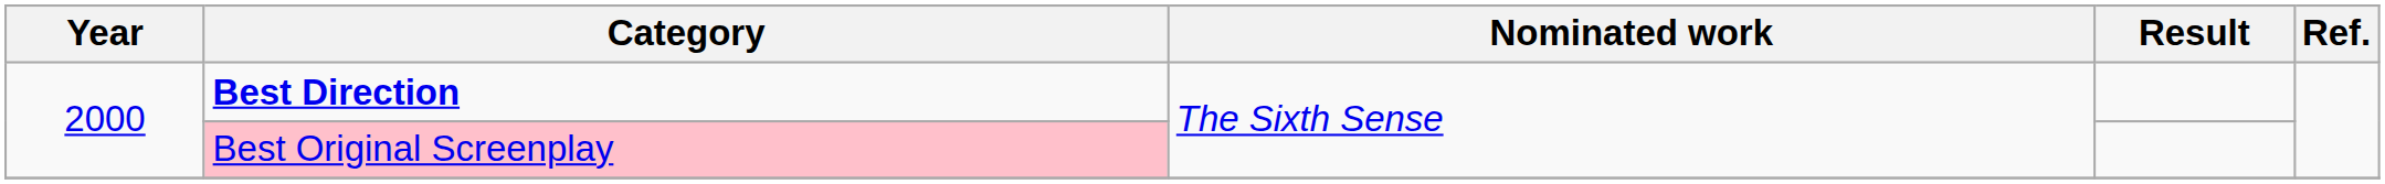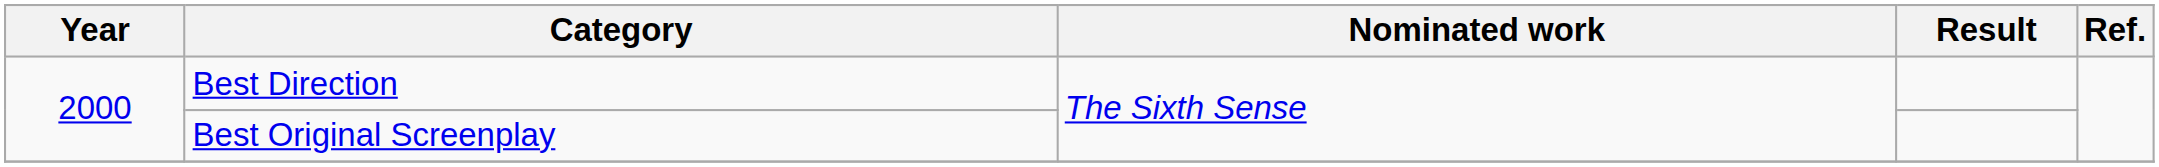Best Direction | Category: bold -> normal
Best Original Screenplay | Category: pink background -> no background
